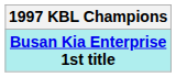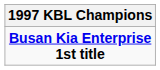row 2 | column 1: paleturquoise background -> no background
